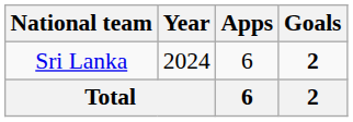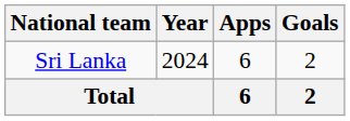Sri Lanka | Goals: bold -> normal
